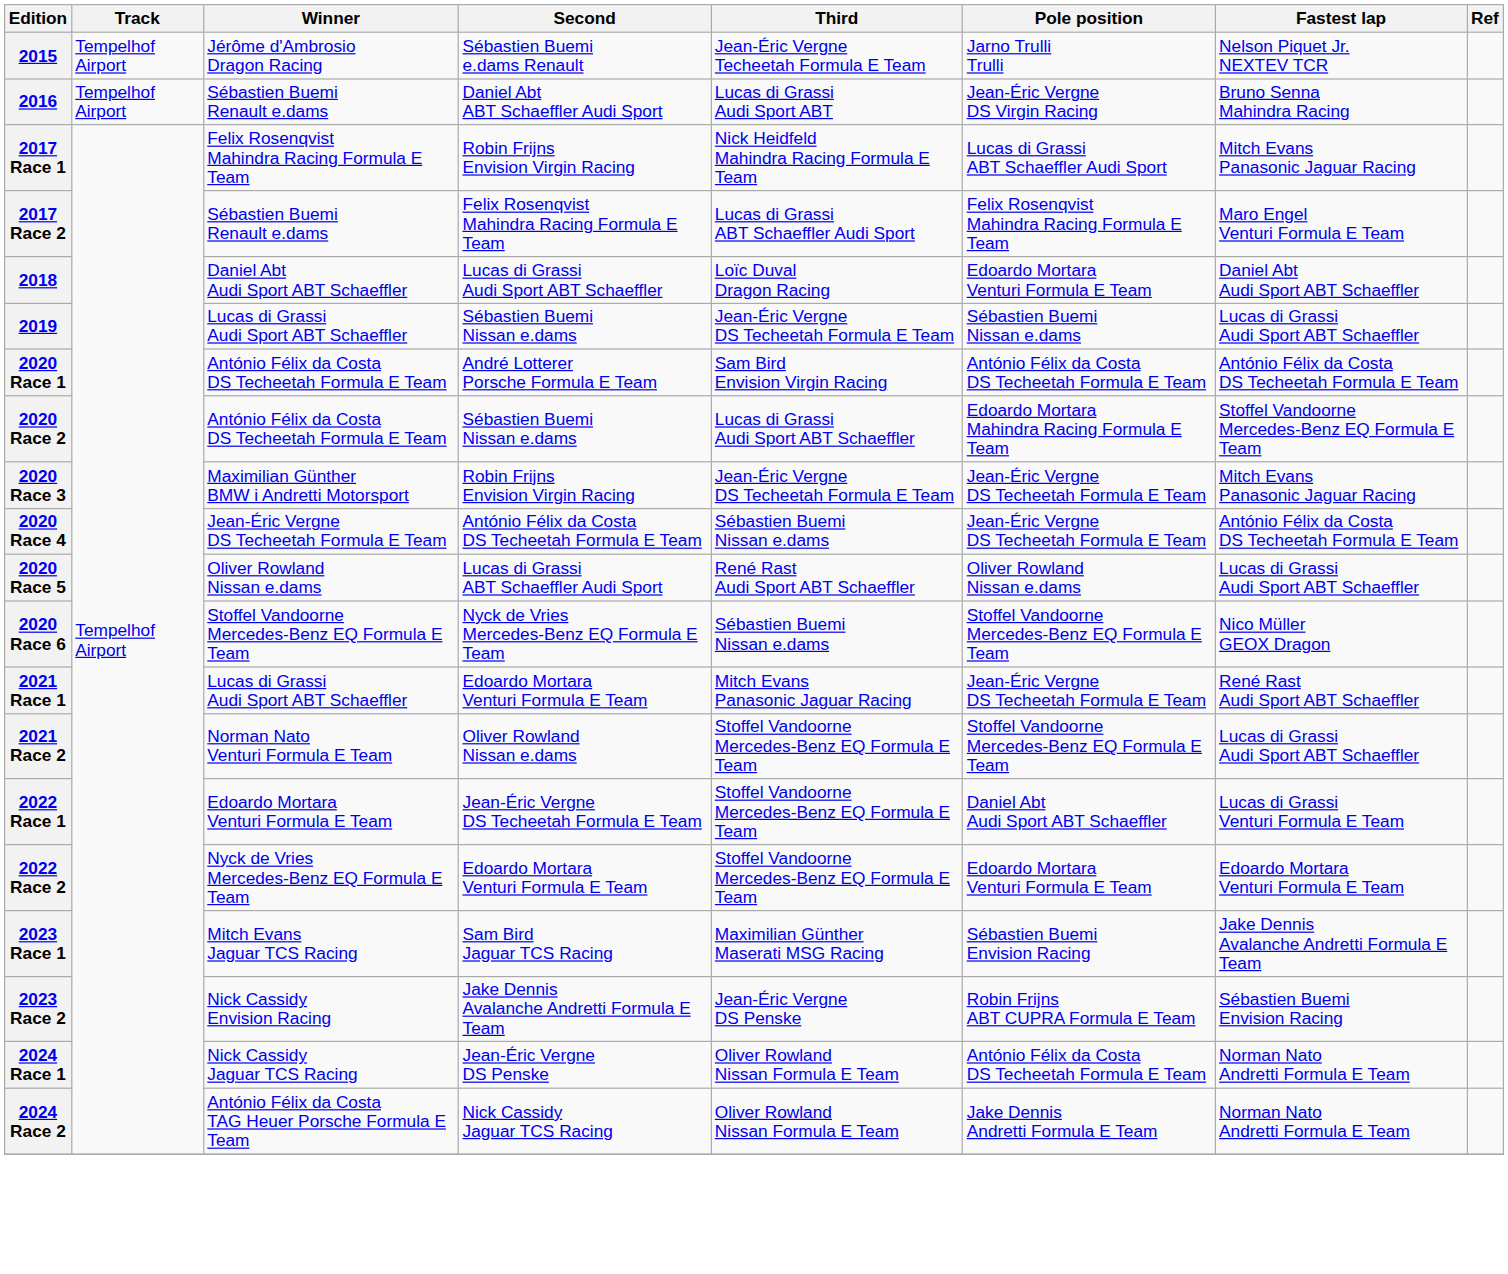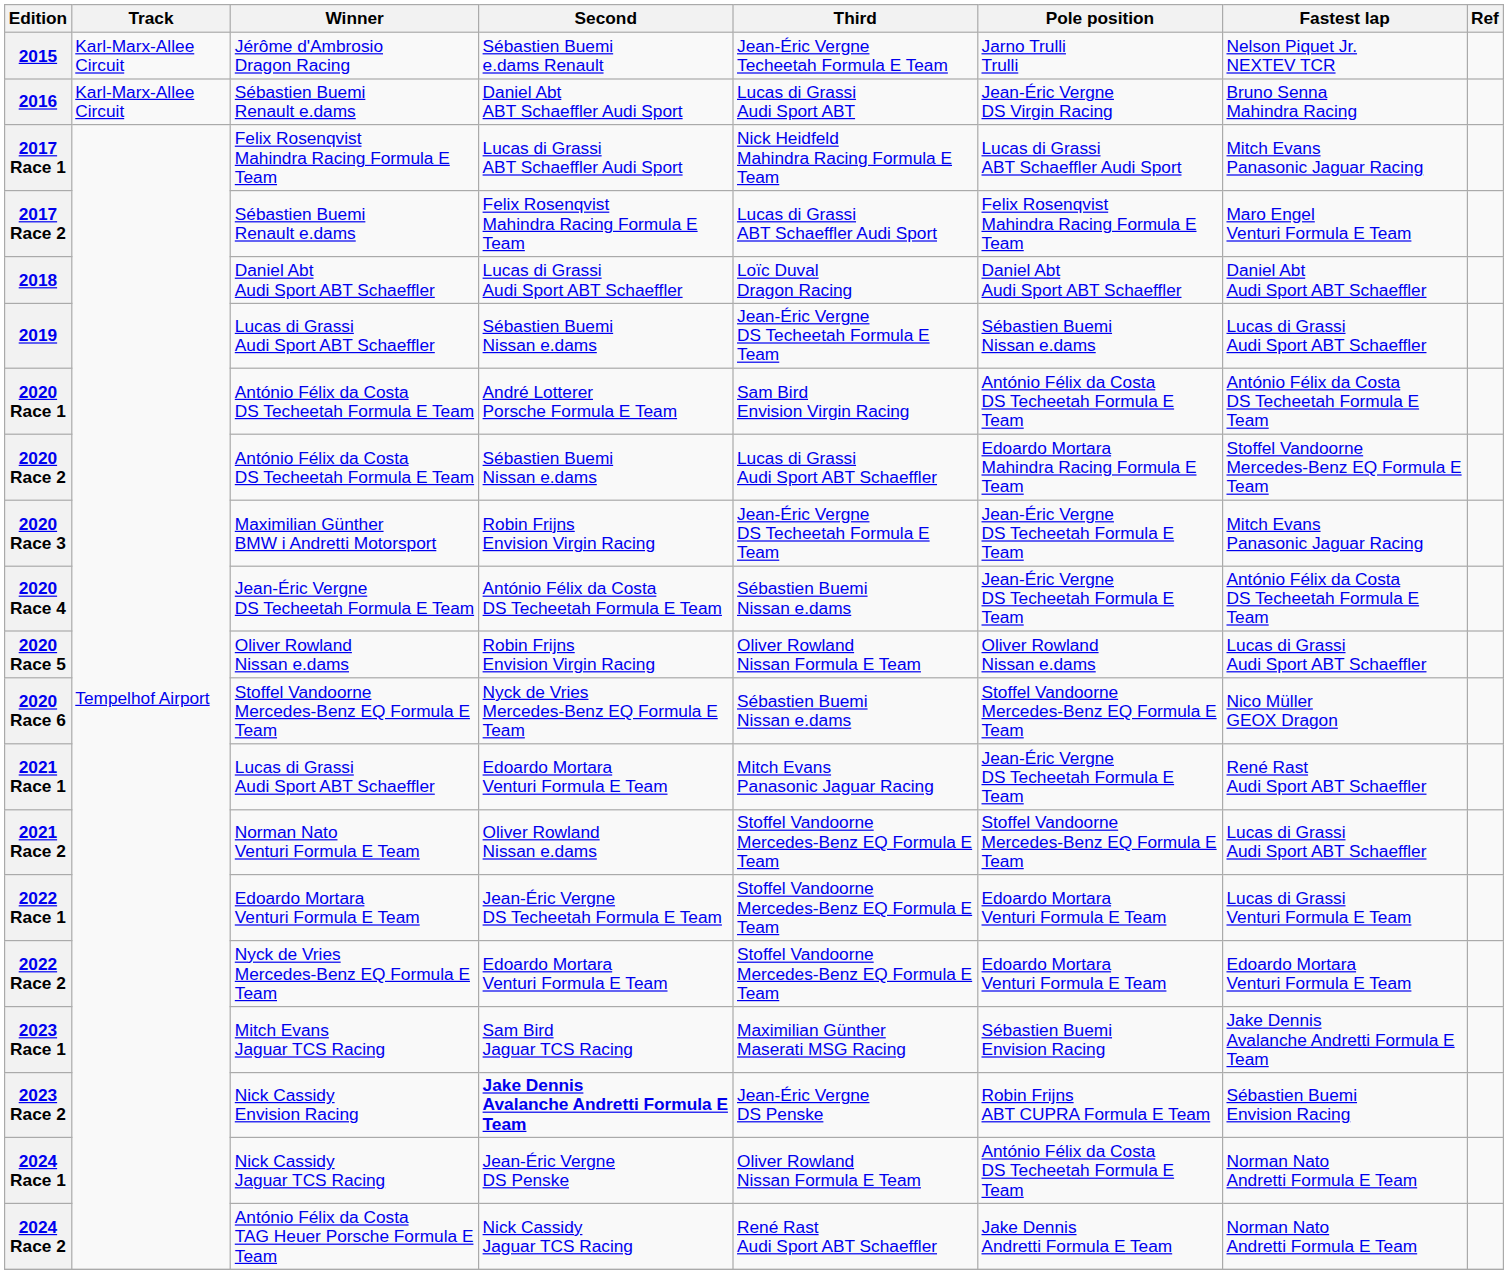2015 | Track: Tempelhof Airport -> Karl-Marx-Allee Circuit
2016 | Track: Tempelhof Airport -> Karl-Marx-Allee Circuit
2017 Race 1 | Second: Robin Frijns Envision Virgin Racing -> Lucas di Grassi ABT Schaeffler Audi Sport
2018 | Pole position: Edoardo Mortara Venturi Formula E Team -> Daniel Abt Audi Sport ABT Schaeffler
2020 Race 5 | Second: Lucas di Grassi ABT Schaeffler Audi Sport -> Robin Frijns Envision Virgin Racing
2020 Race 5 | Third: René Rast Audi Sport ABT Schaeffler -> Oliver Rowland Nissan Formula E Team
2022 Race 1 | Pole position: Daniel Abt Audi Sport ABT Schaeffler -> Edoardo Mortara Venturi Formula E Team
2023 Race 2 | Second: normal -> bold
2024 Race 2 | Third: Oliver Rowland Nissan Formula E Team -> René Rast Audi Sport ABT Schaeffler
